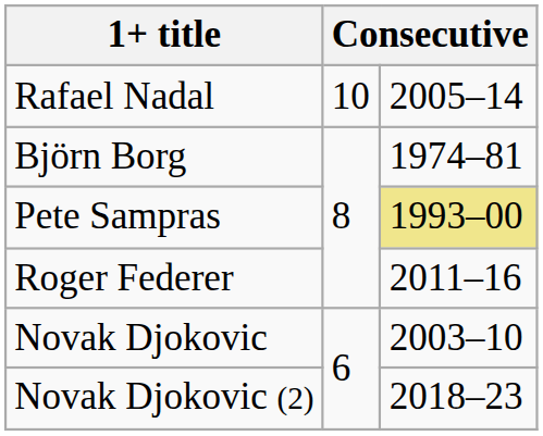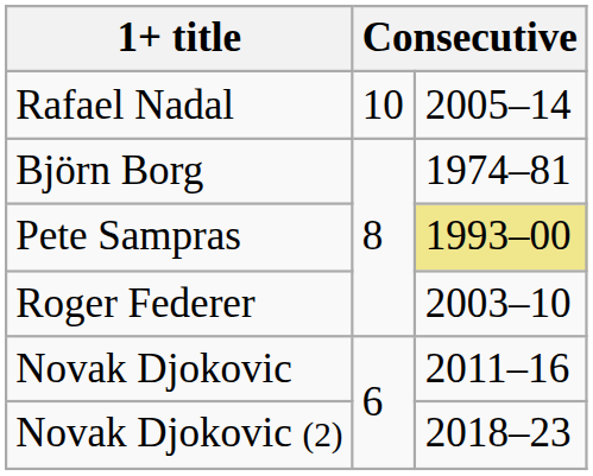Roger Federer | column 3: 2011–16 -> 2003–10
Novak Djokovic | column 3: 2003–10 -> 2011–16
